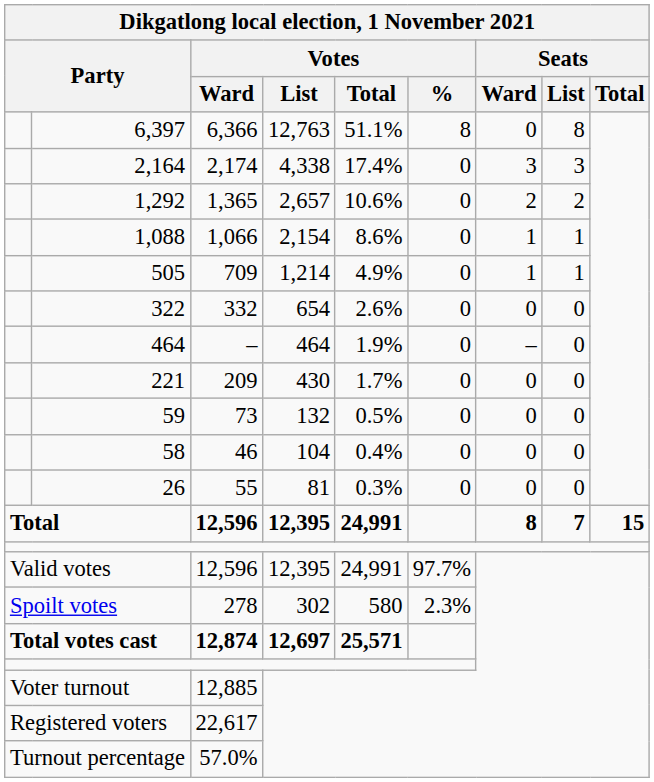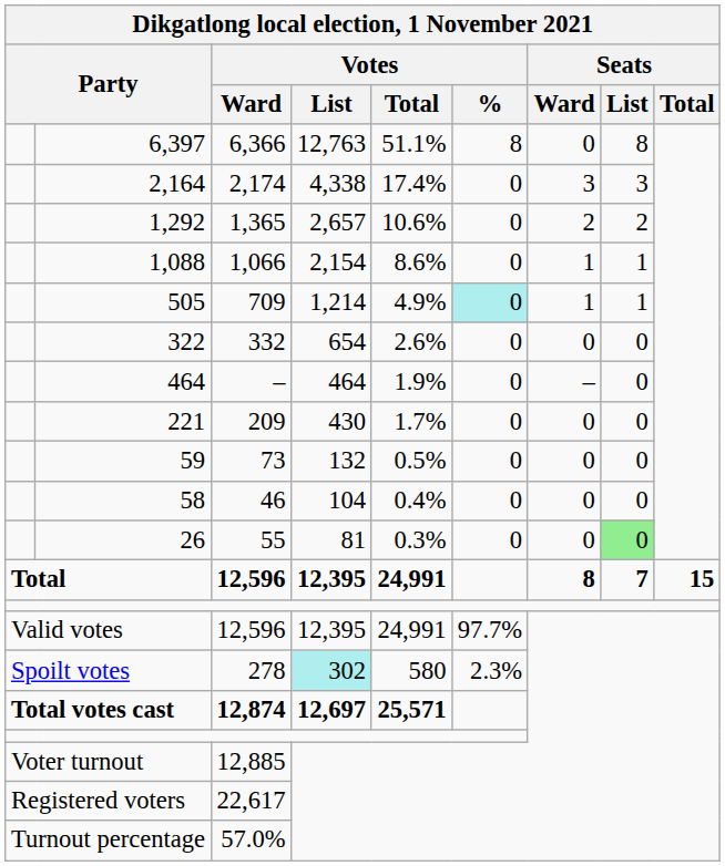505 | Votes / %: no background -> paleturquoise background
26 | Seats / List: no background -> lightgreen background
Spoilt votes | Votes / List: no background -> paleturquoise background
